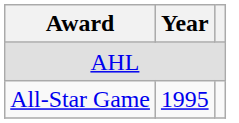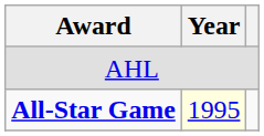All-Star Game | Award: normal -> bold
All-Star Game | Year: no background -> lightyellow background
